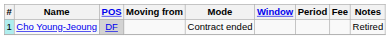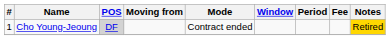Cho Young-Jeoung | #: paleturquoise background -> no background
Cho Young-Jeoung | Notes: no background -> gold background
